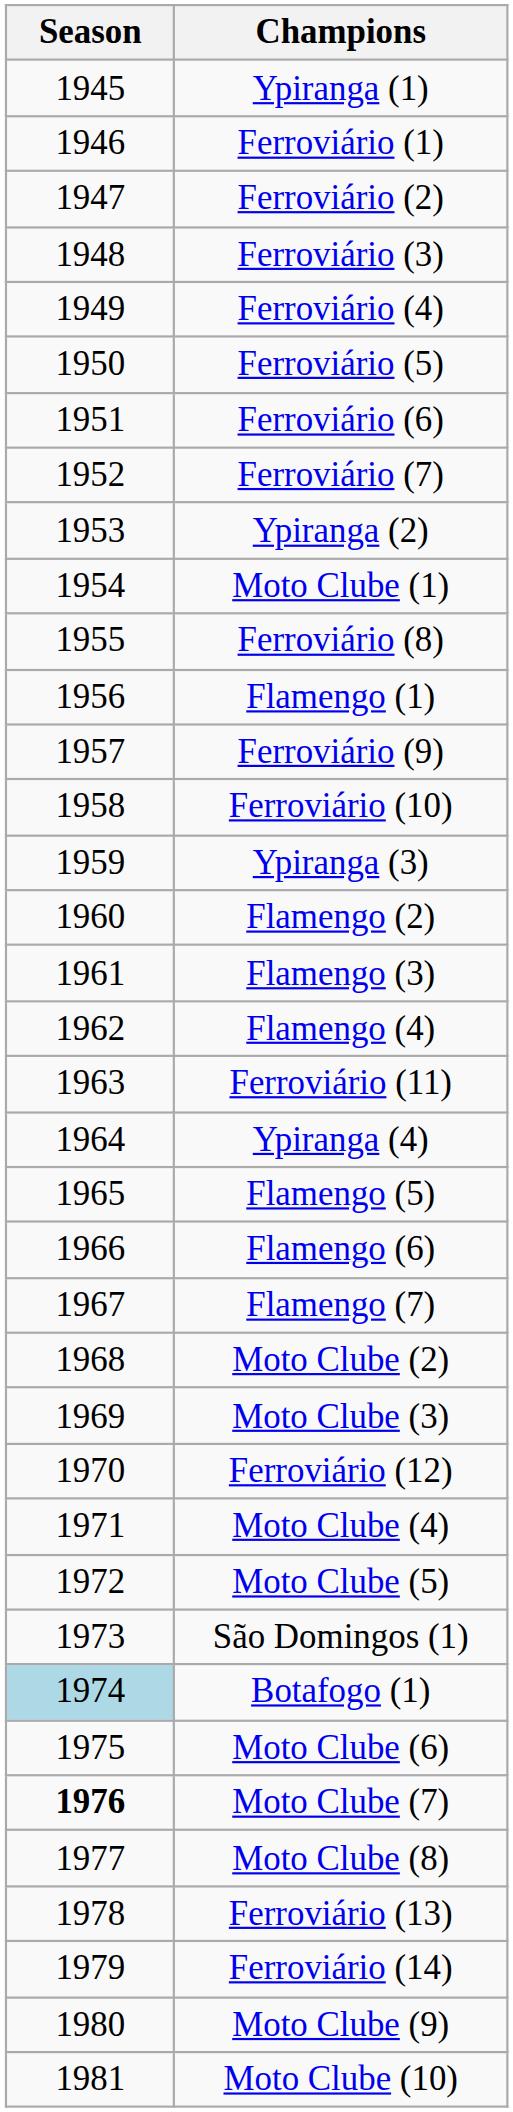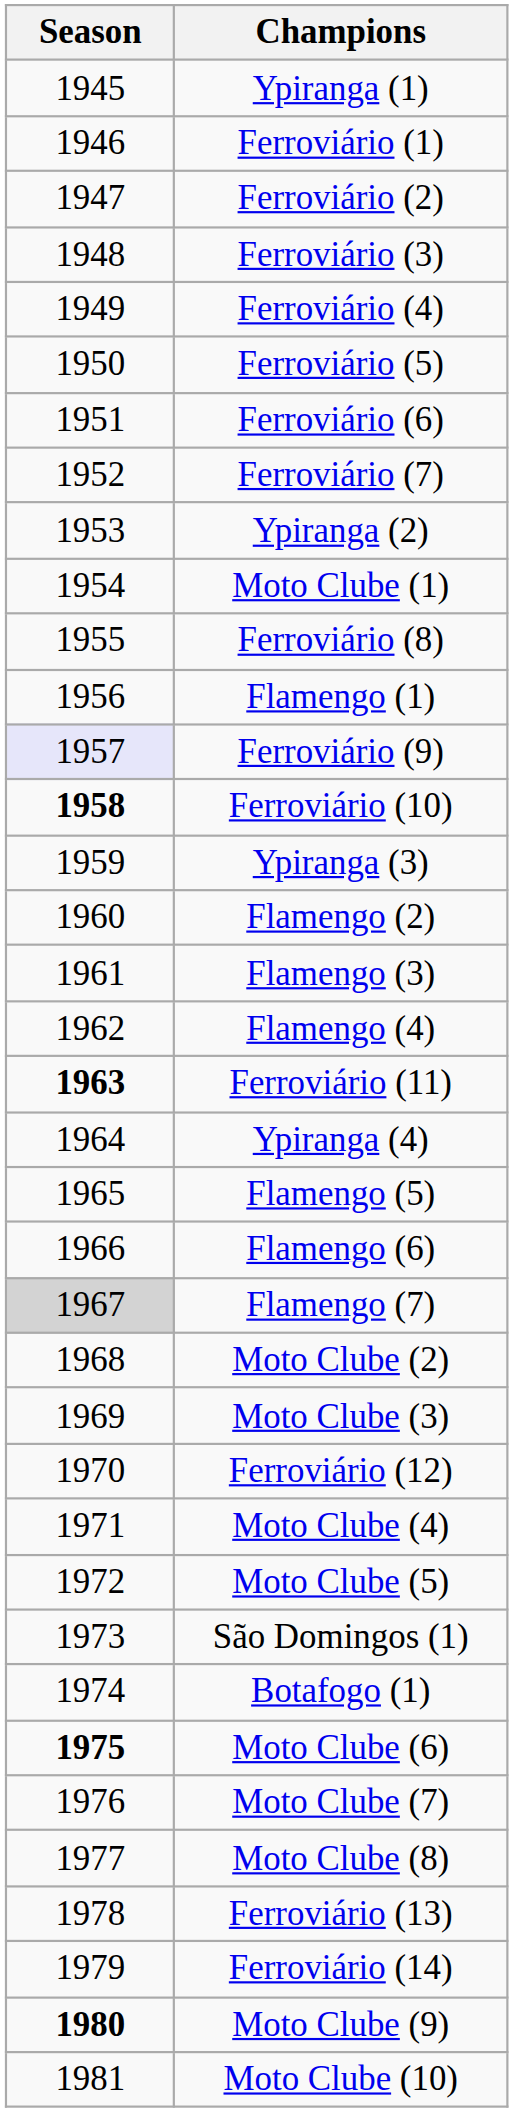Ferroviário (9) | Season: no background -> lavender background
Ferroviário (10) | Season: normal -> bold
Ferroviário (11) | Season: normal -> bold
Flamengo (7) | Season: no background -> lightgrey background
Botafogo (1) | Season: lightblue background -> no background
Moto Clube (6) | Season: normal -> bold
Moto Clube (7) | Season: bold -> normal
Moto Clube (9) | Season: normal -> bold
